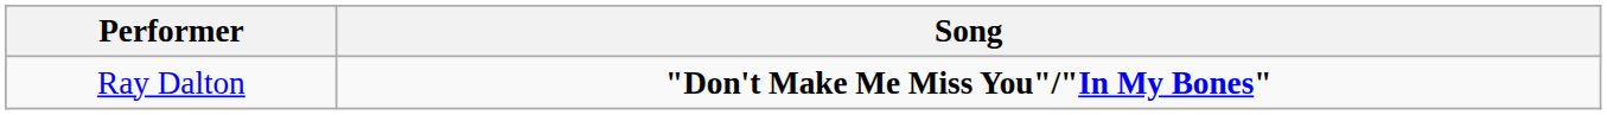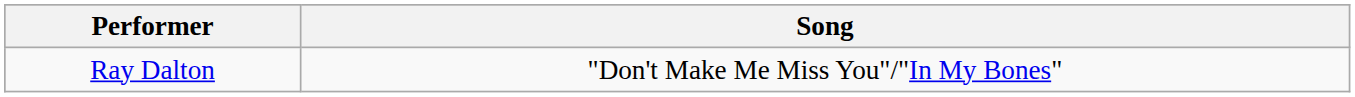Ray Dalton | Song: bold -> normal
